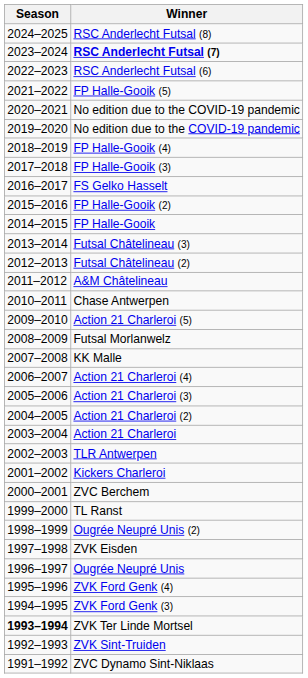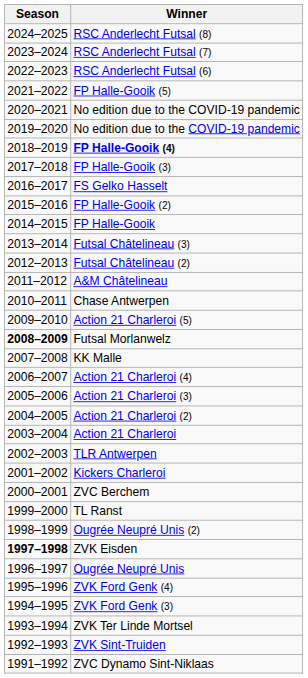row 3 | Winner: bold -> normal
row 8 | Winner: normal -> bold
row 18 | Season: normal -> bold
row 29 | Season: normal -> bold
row 33 | Season: bold -> normal
